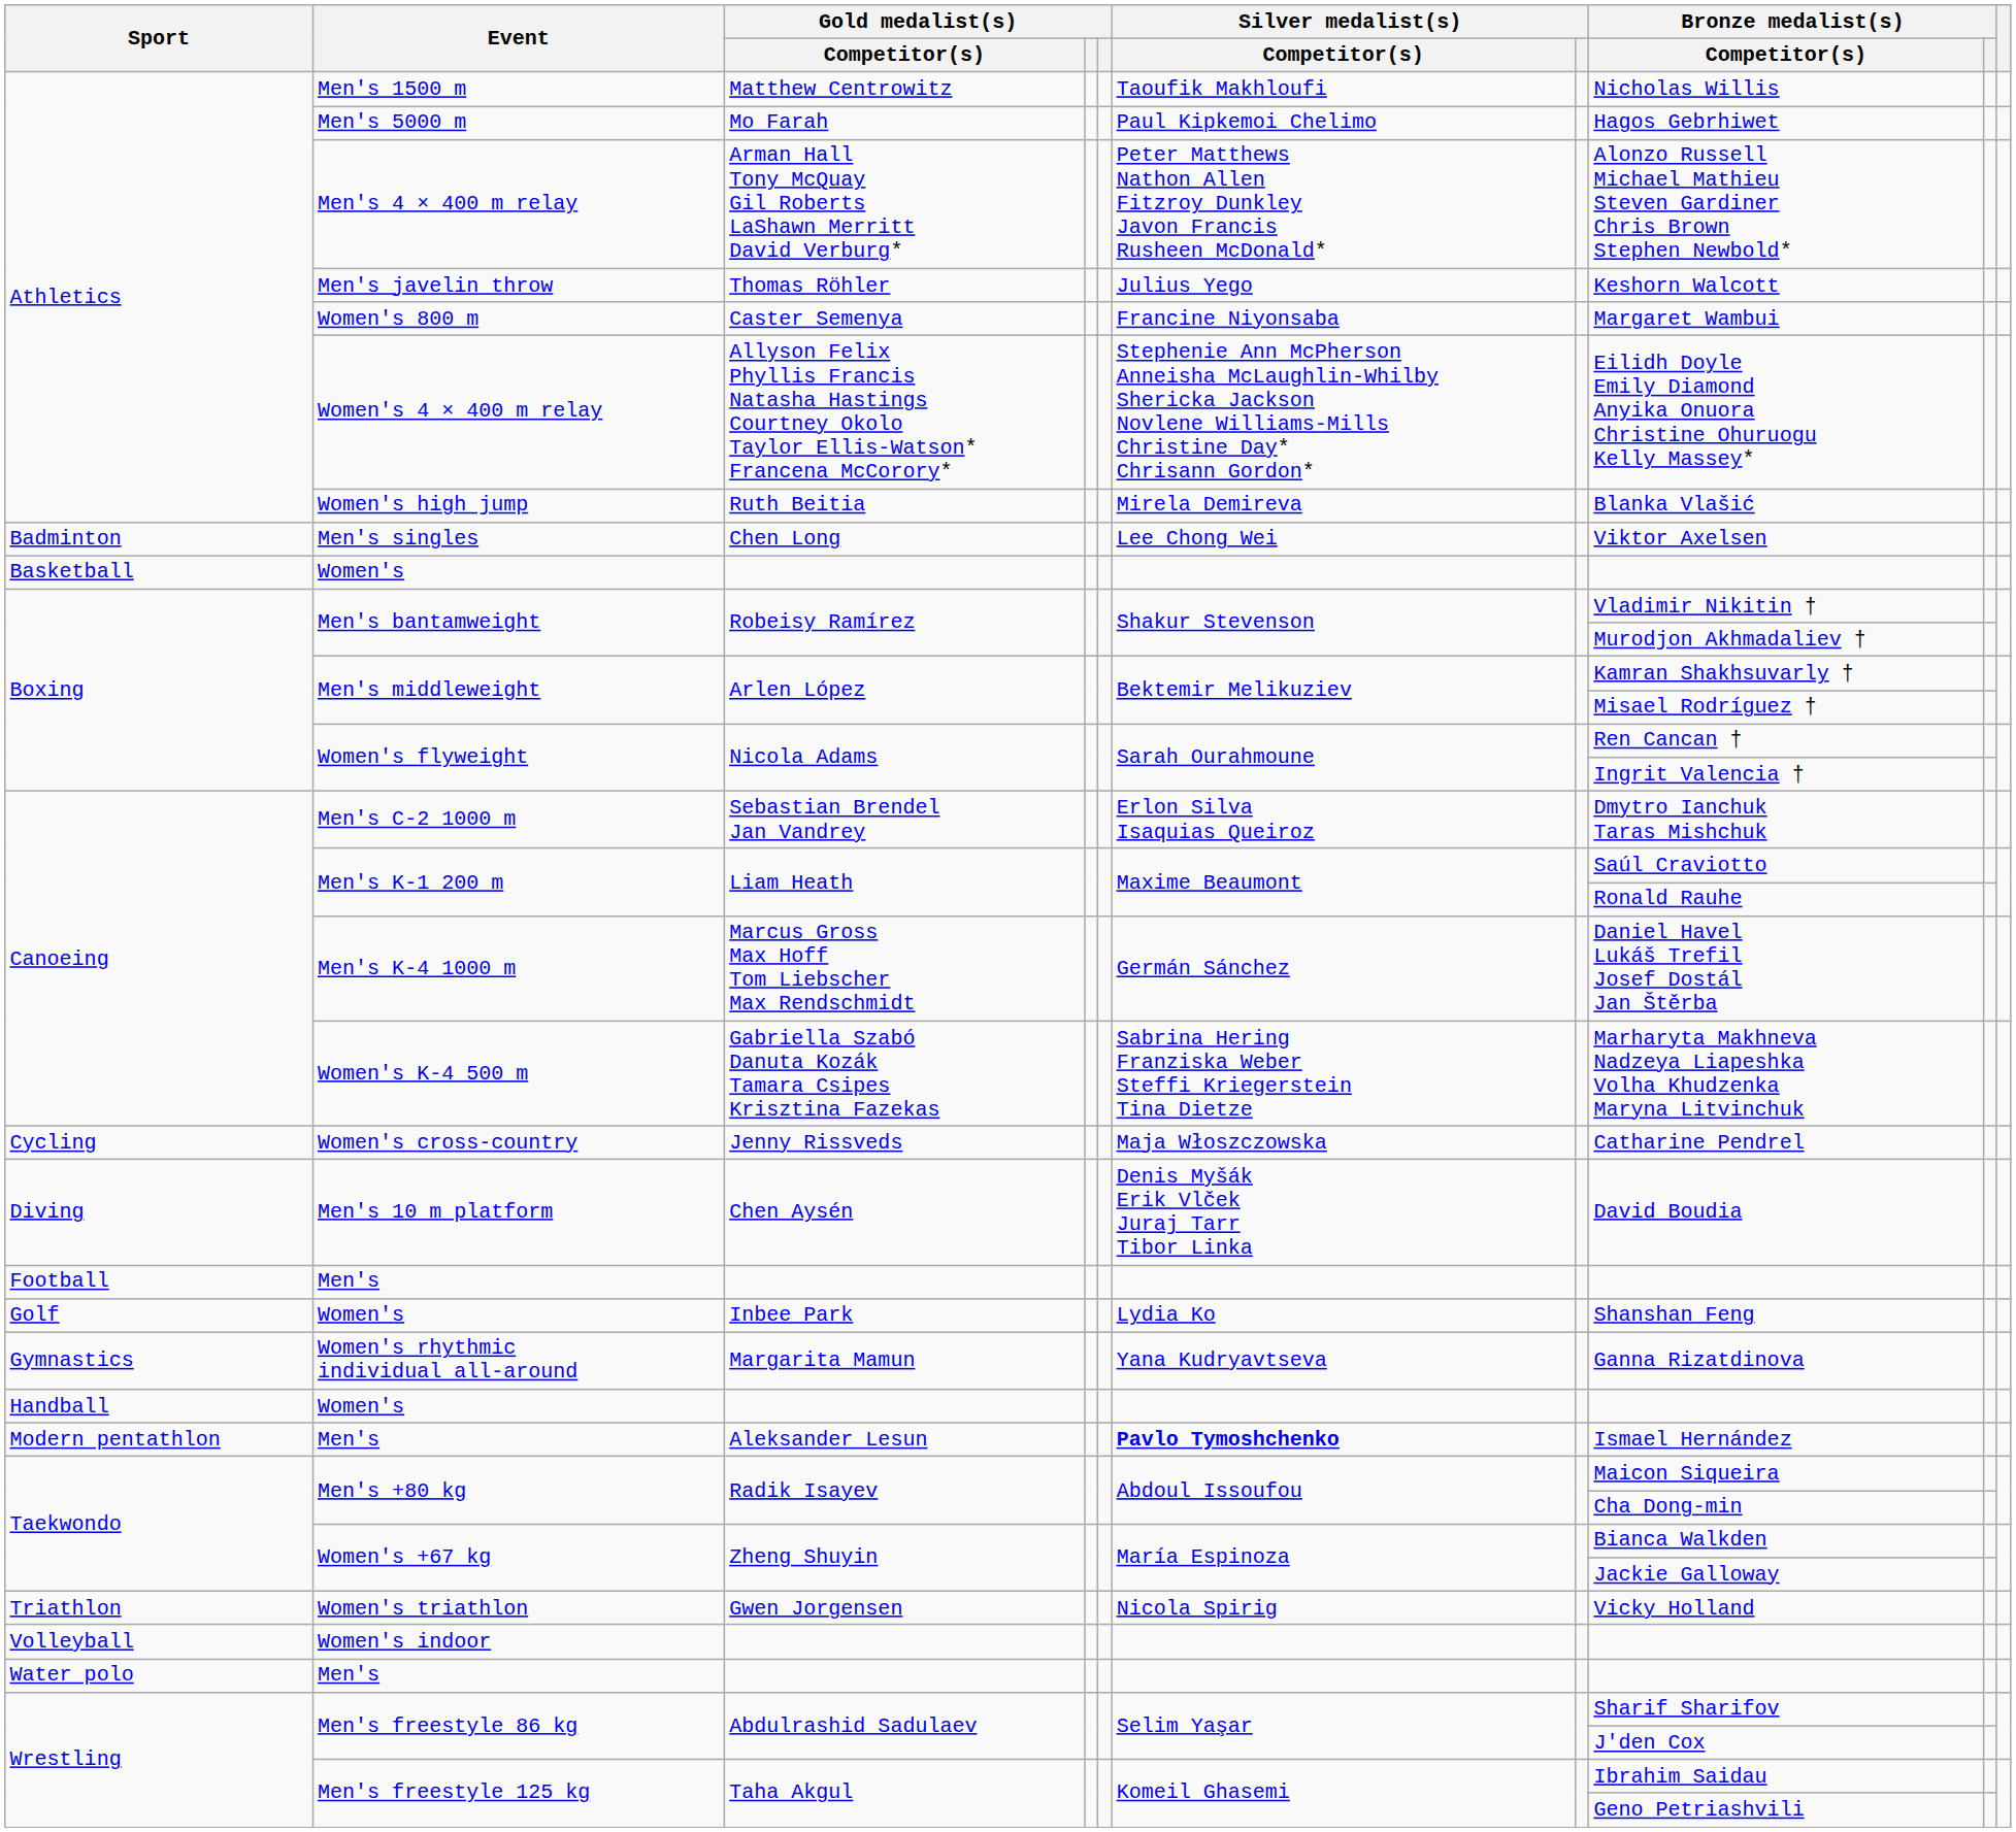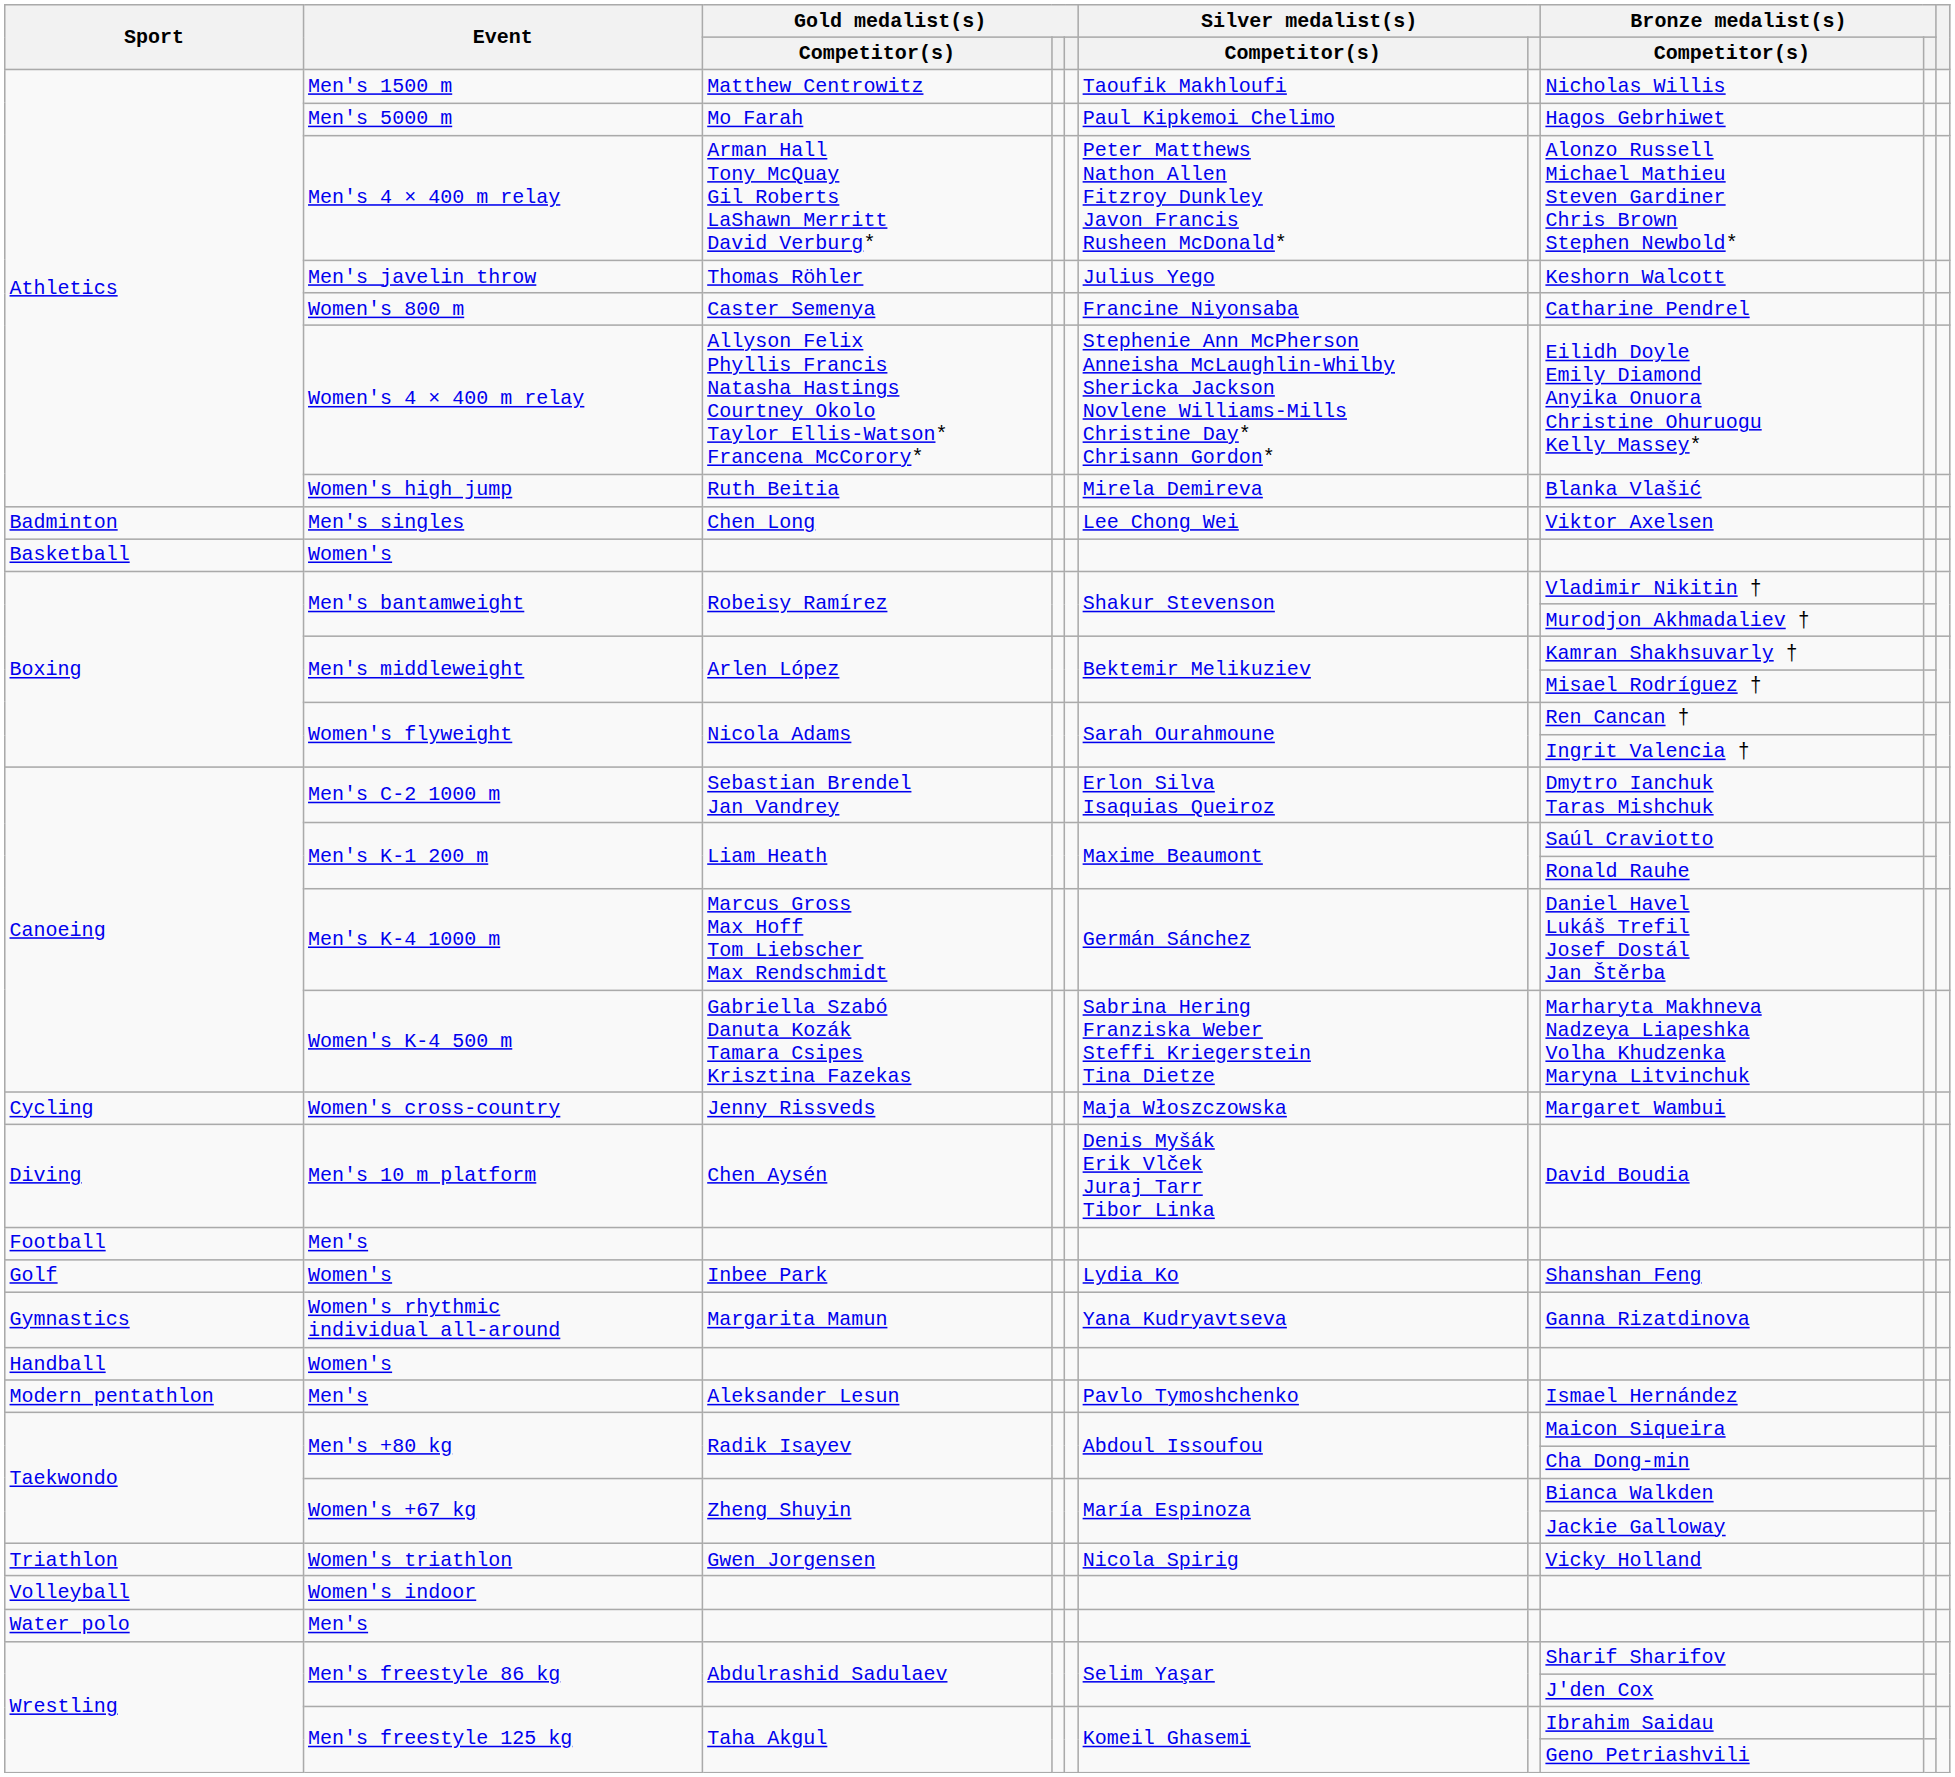Women's 800 m | Bronze medalist(s) / Competitor(s): Margaret Wambui -> Catharine Pendrel
Women's cross-country | Bronze medalist(s) / Competitor(s): Catharine Pendrel -> Margaret Wambui
Modern pentathlon / Men's | Silver medalist(s) / Competitor(s): bold -> normal
